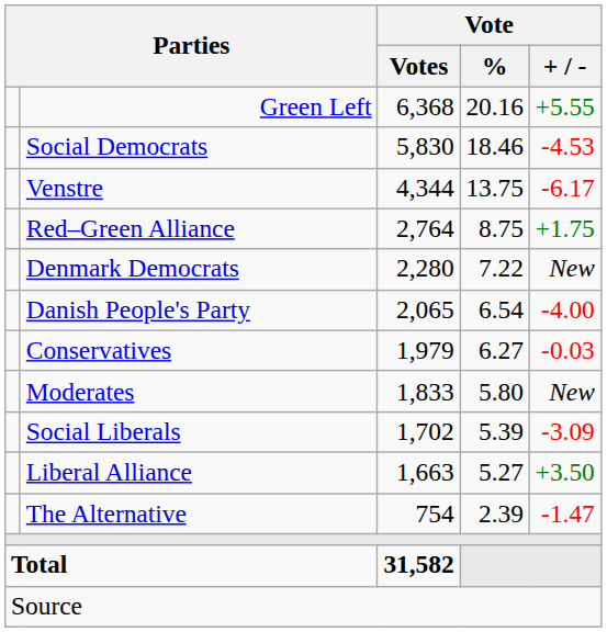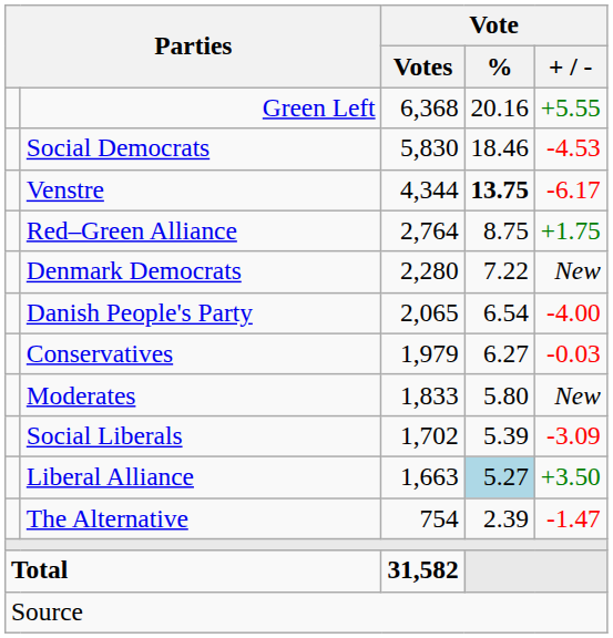Venstre | Vote / %: normal -> bold
Liberal Alliance | Vote / %: no background -> lightblue background
